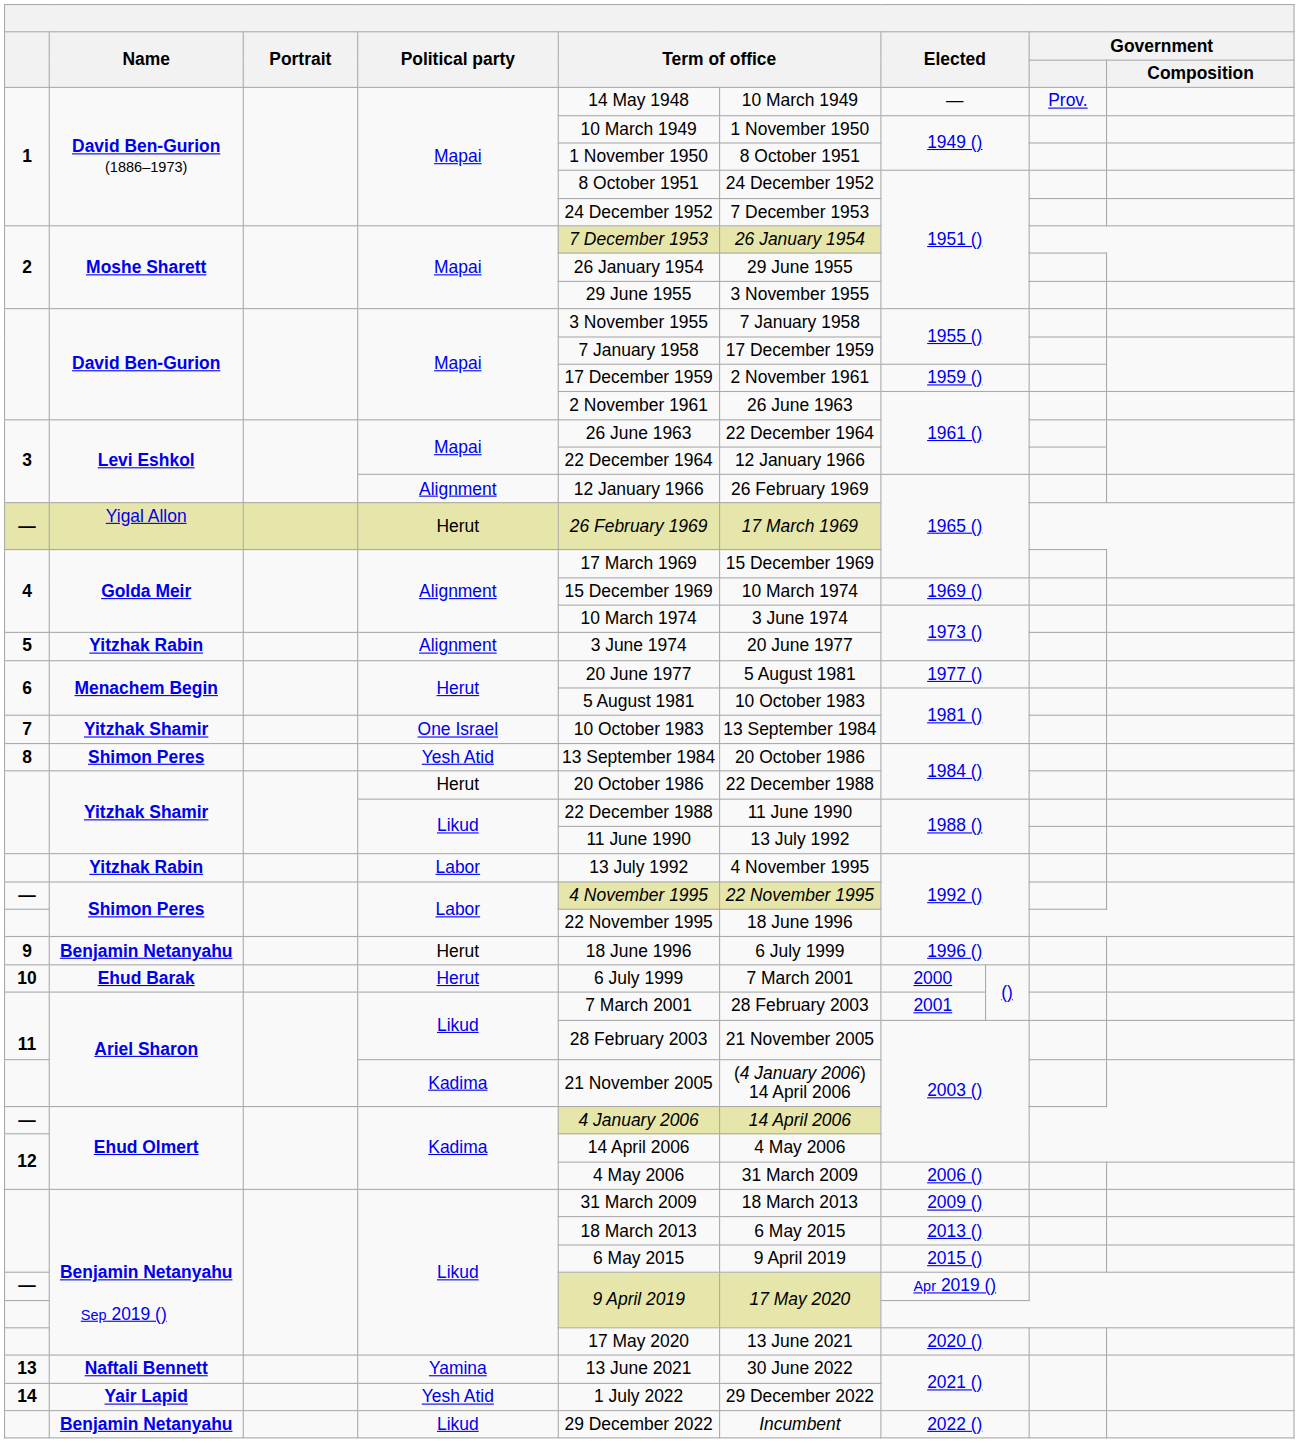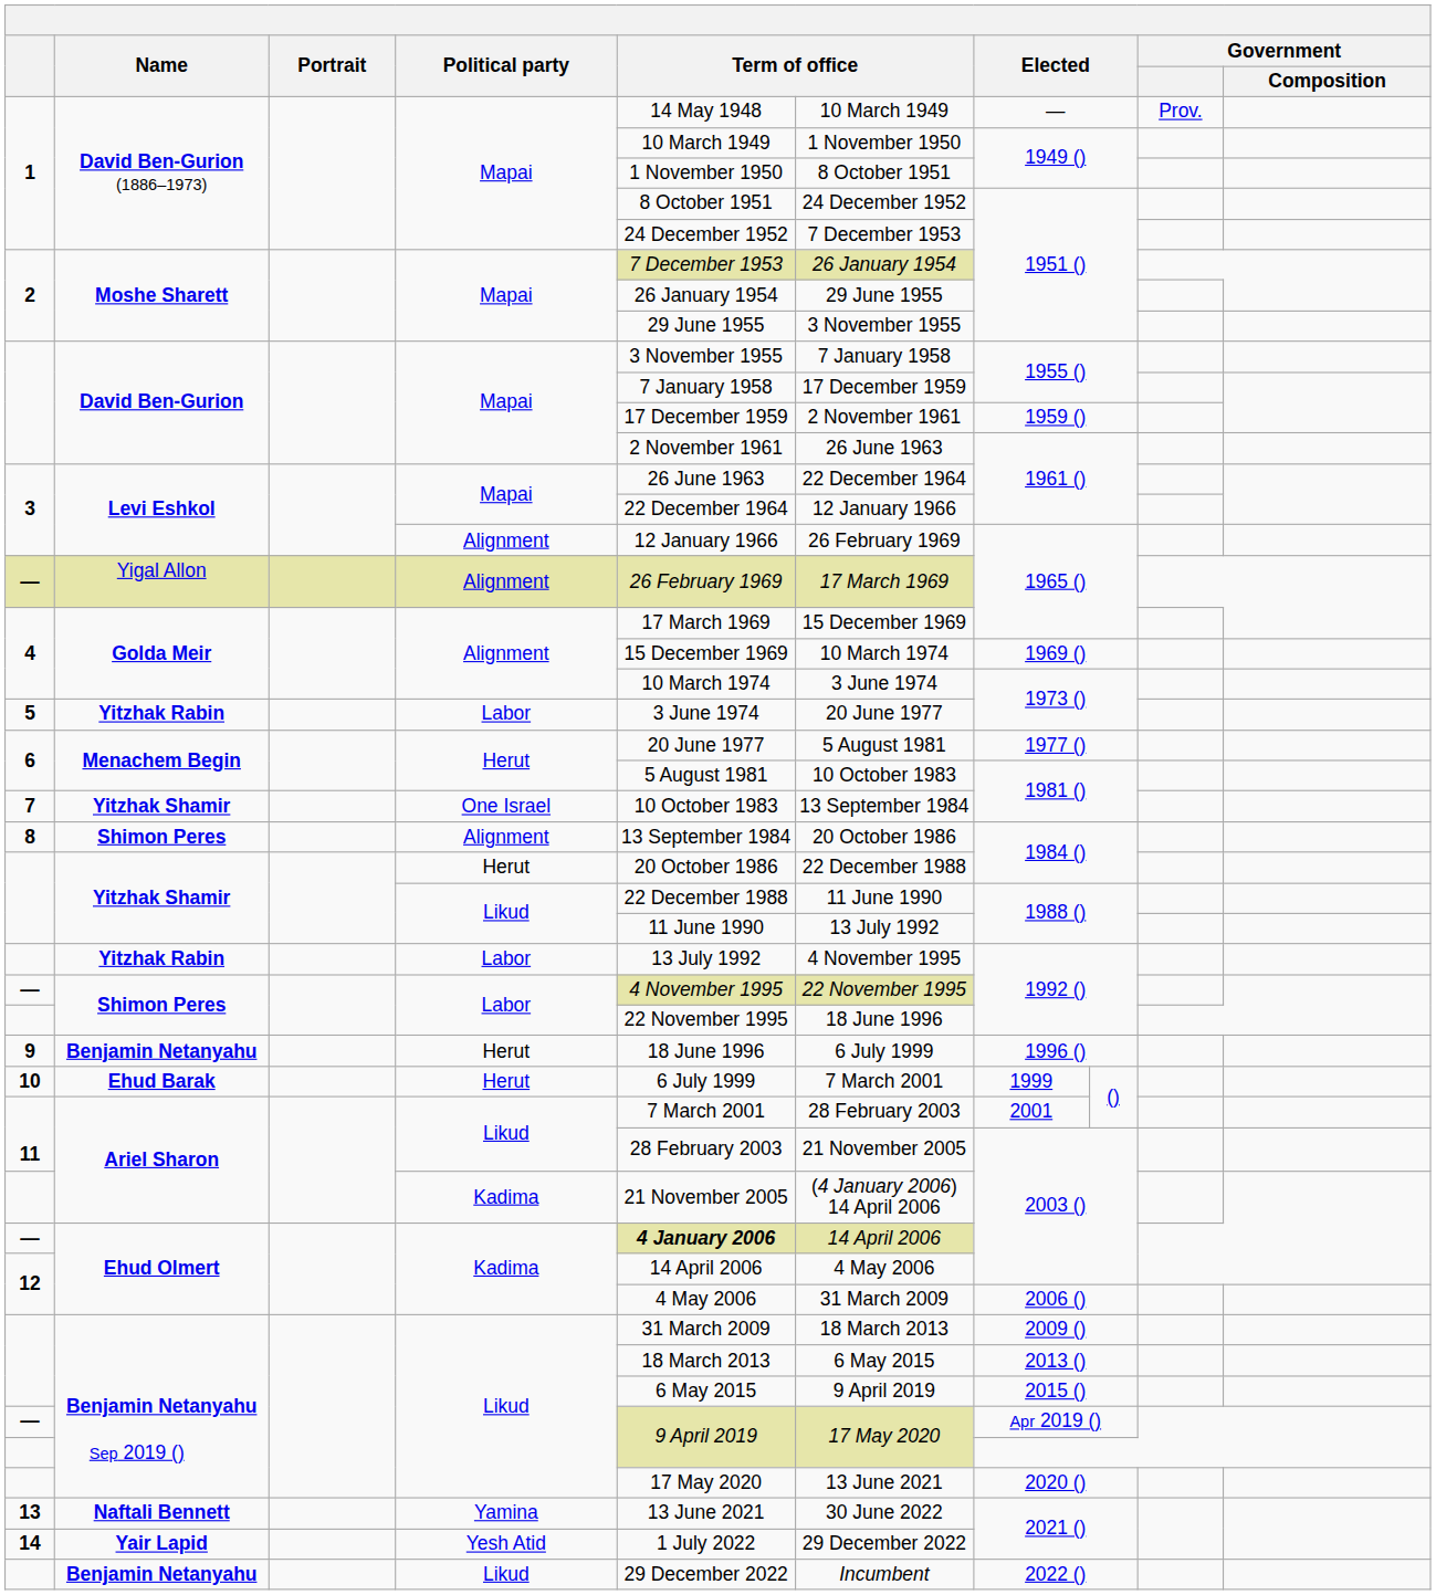— / Yigal Allon | Political party: Herut -> Alignment
5 | Political party: Alignment -> Labor
8 | Political party: Yesh Atid -> Alignment
10 | column 7: 2000 -> 1999
— / Ehud Olmert | column 5: normal -> bold
